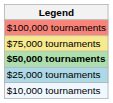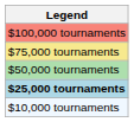row 4 | column 1: bold -> normal
row 5 | column 1: normal -> bold
